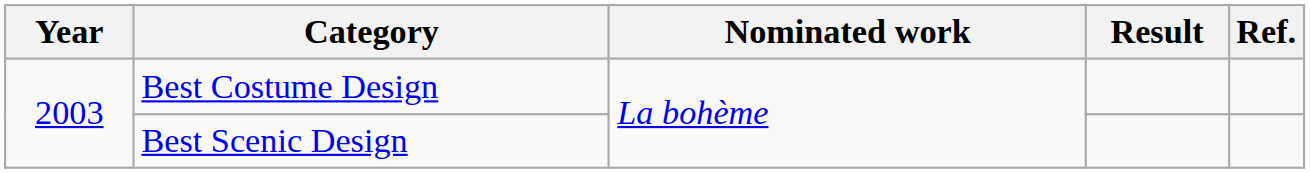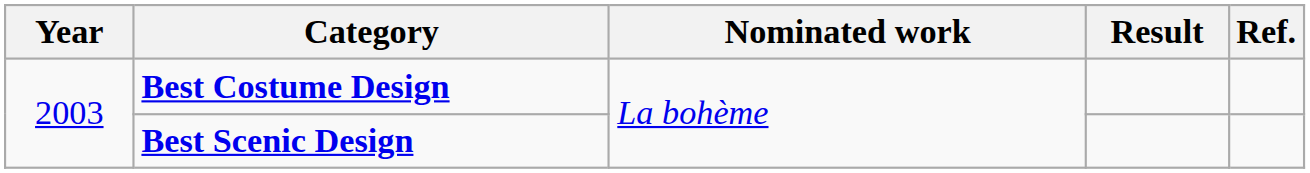Best Costume Design | Category: normal -> bold
Best Scenic Design | Category: normal -> bold
